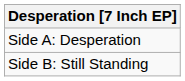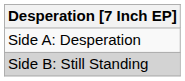row 3 | column 1: no background -> lightgrey background
